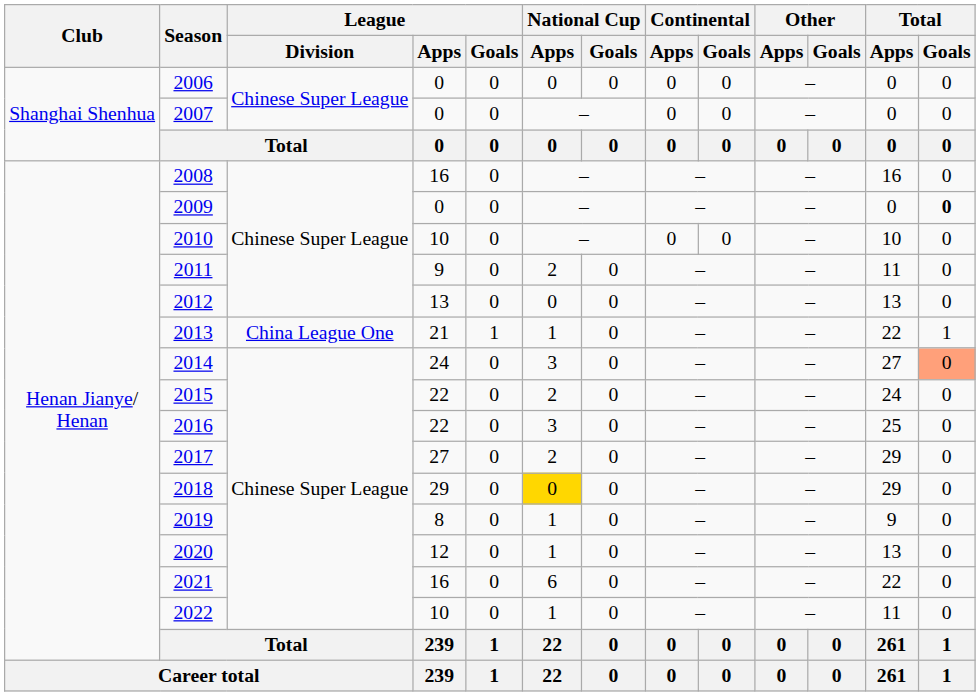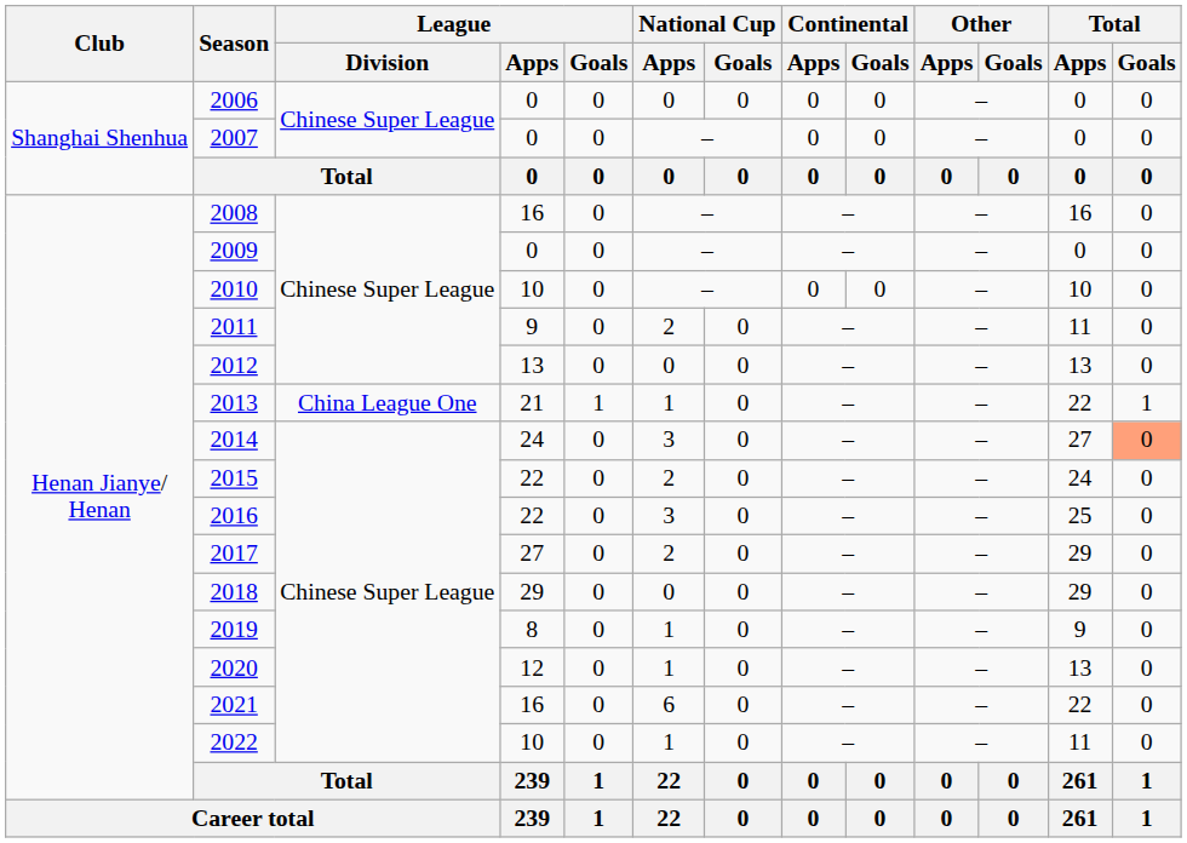2009 | Total / Goals: bold -> normal
2018 | National Cup / Apps: gold background -> no background
